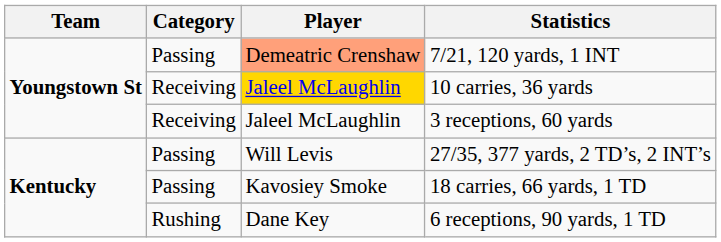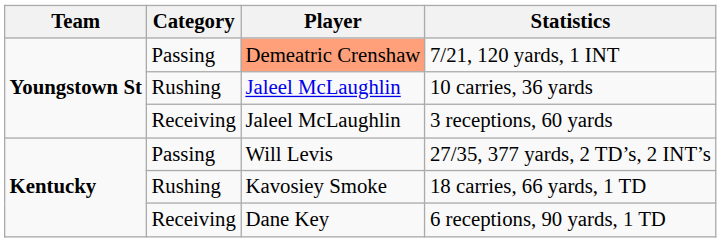10 carries, 36 yards | Category: Receiving -> Rushing
10 carries, 36 yards | Player: gold background -> no background
18 carries, 66 yards, 1 TD | Category: Passing -> Rushing
6 receptions, 90 yards, 1 TD | Category: Rushing -> Receiving
